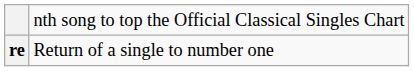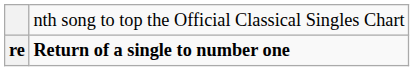re | column 2: normal -> bold
